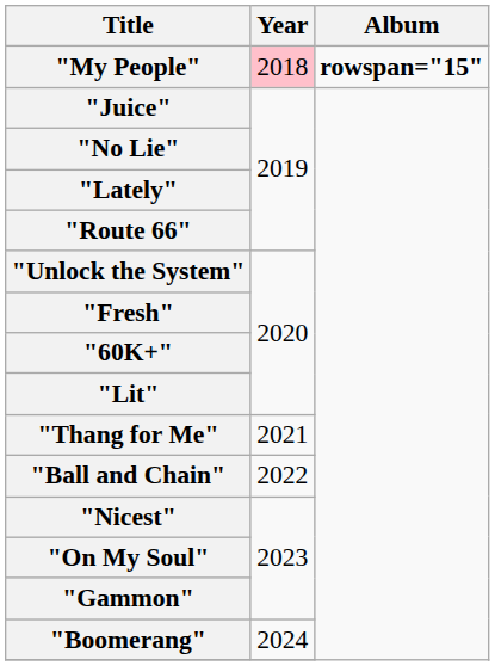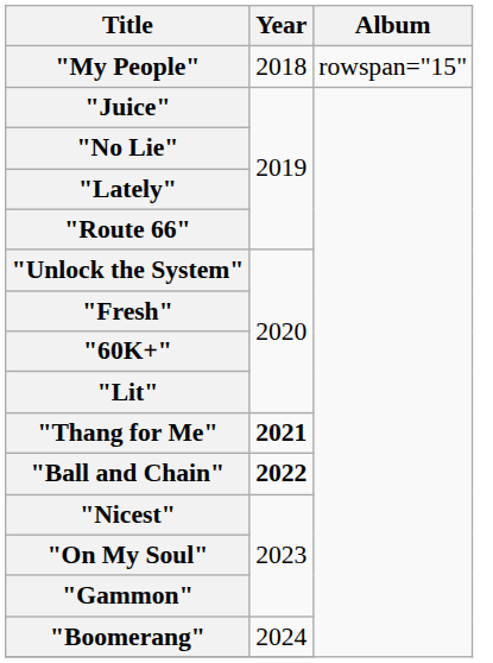"My People" | Year: pink background -> no background
"My People" | Album: bold -> normal
"Thang for Me" | Year: normal -> bold
"Ball and Chain" | Year: normal -> bold
